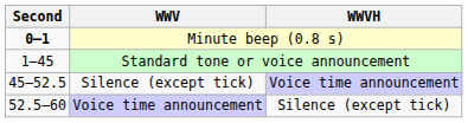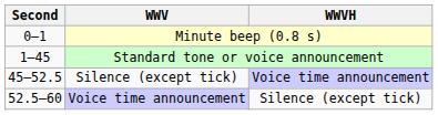Minute beep (0.8 s) | Second: bold -> normal
